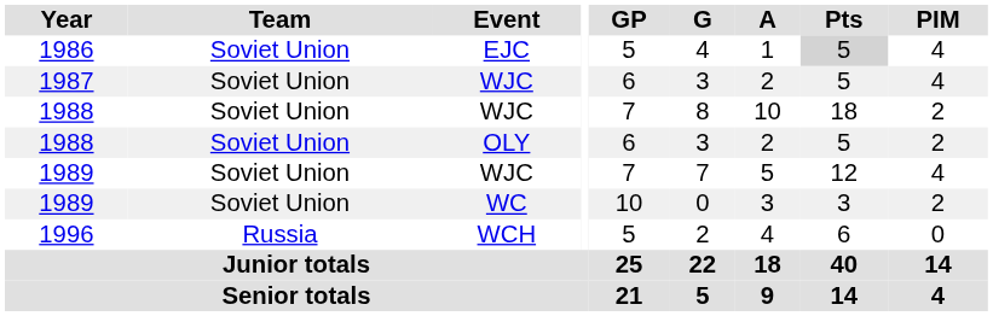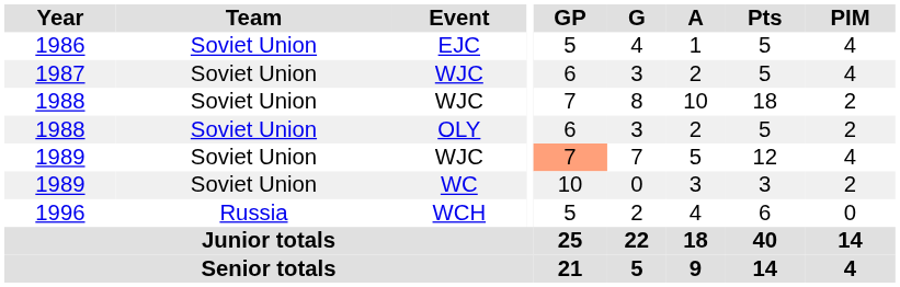1986 | Pts: lightgrey background -> no background
1989 / WJC | GP: no background -> lightsalmon background
